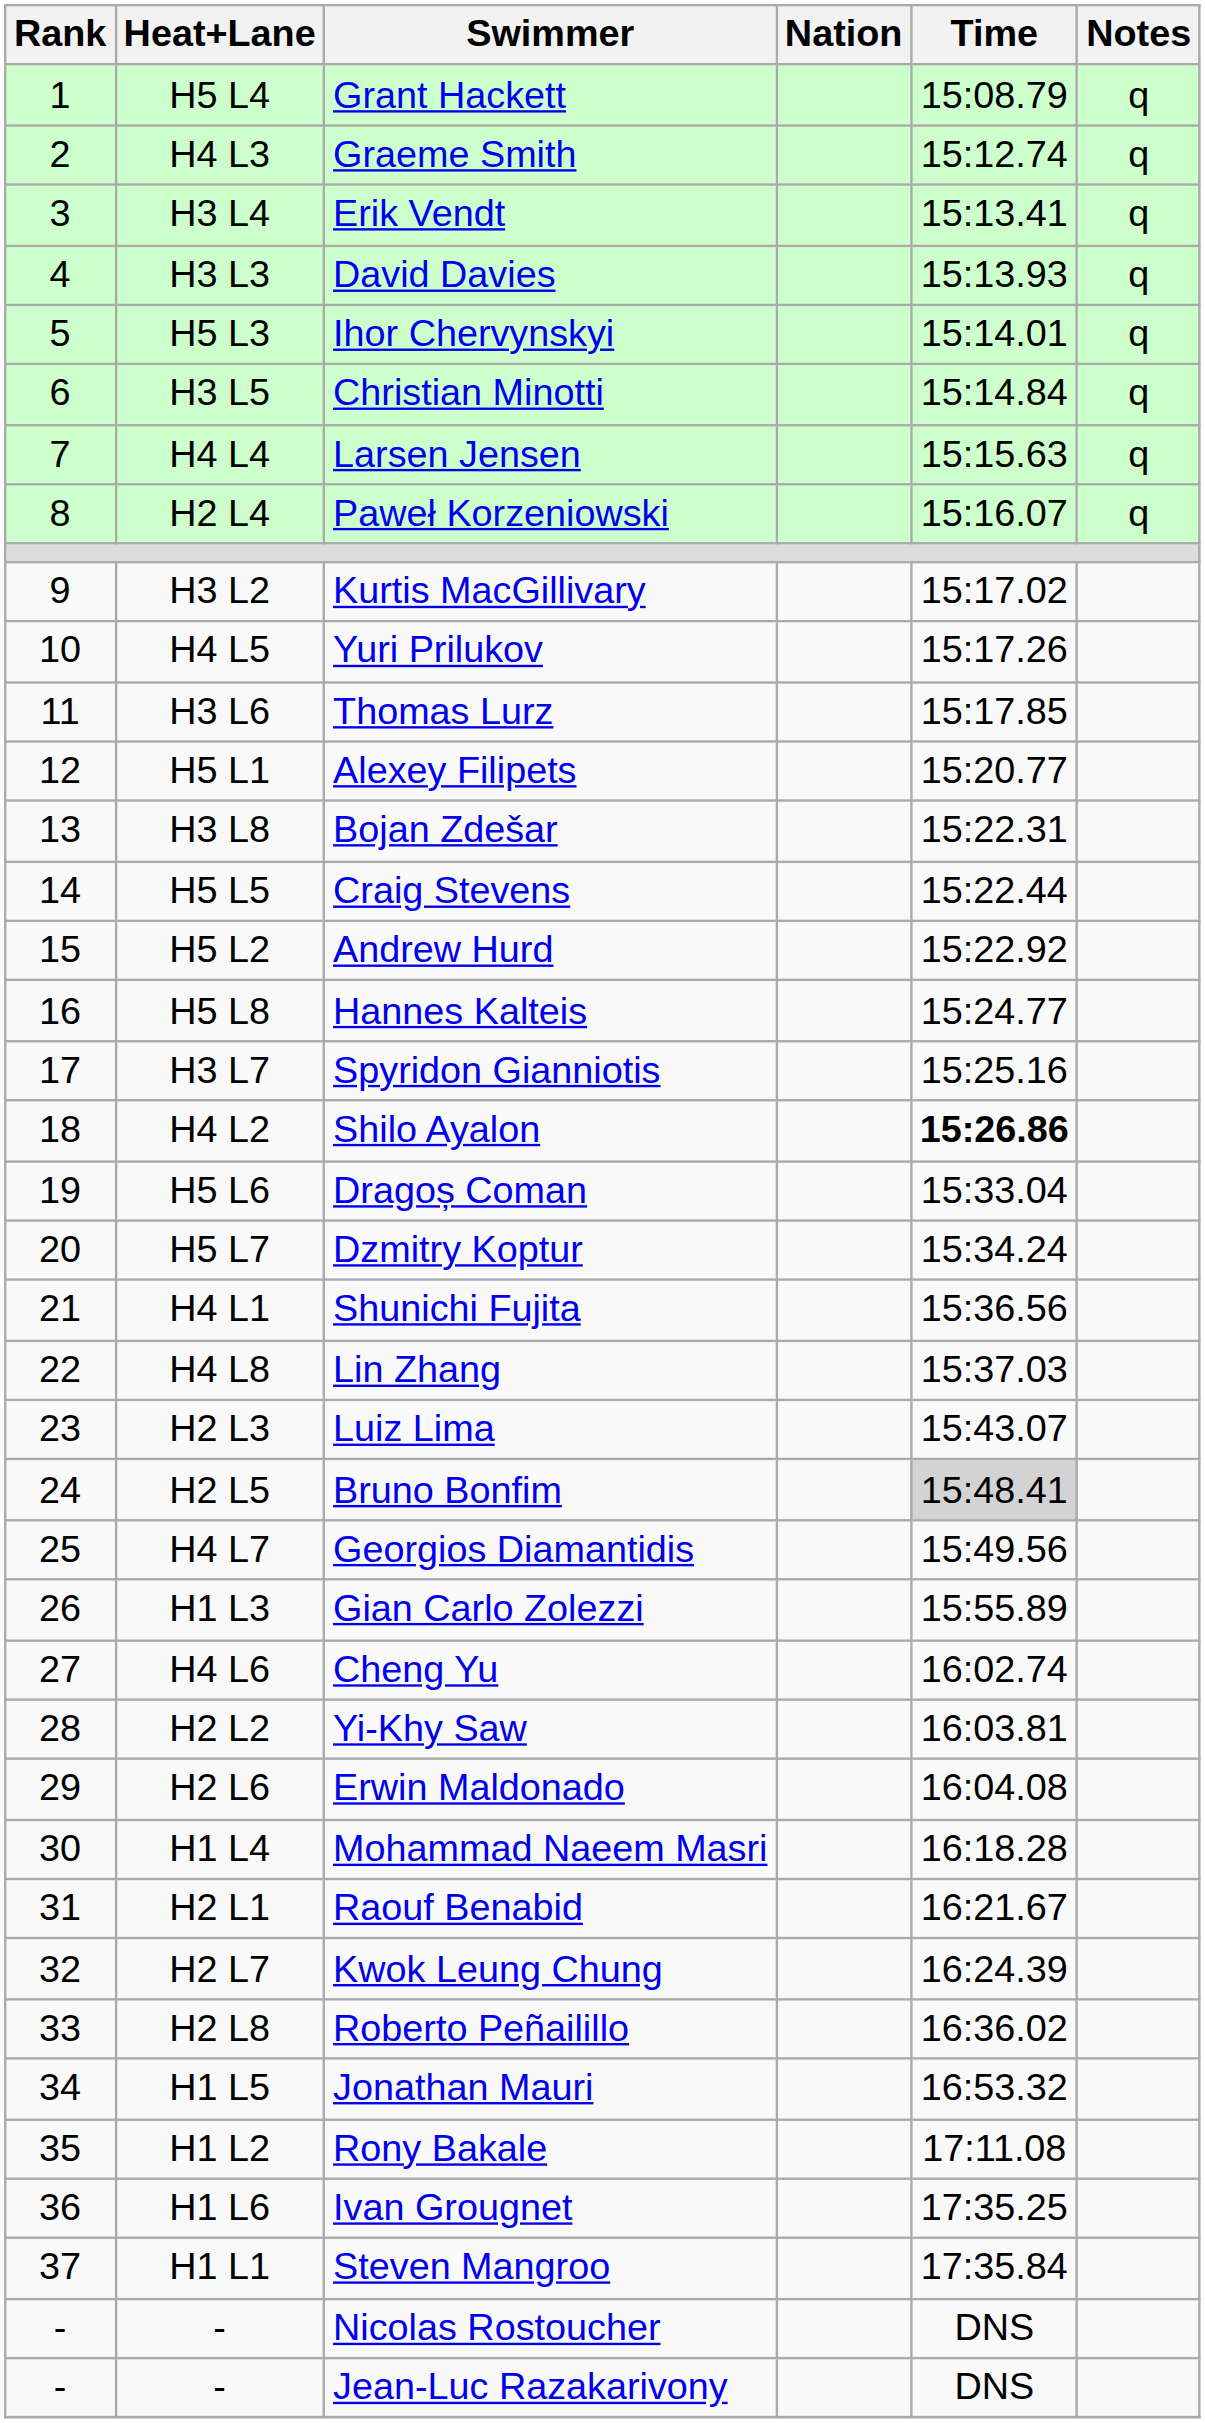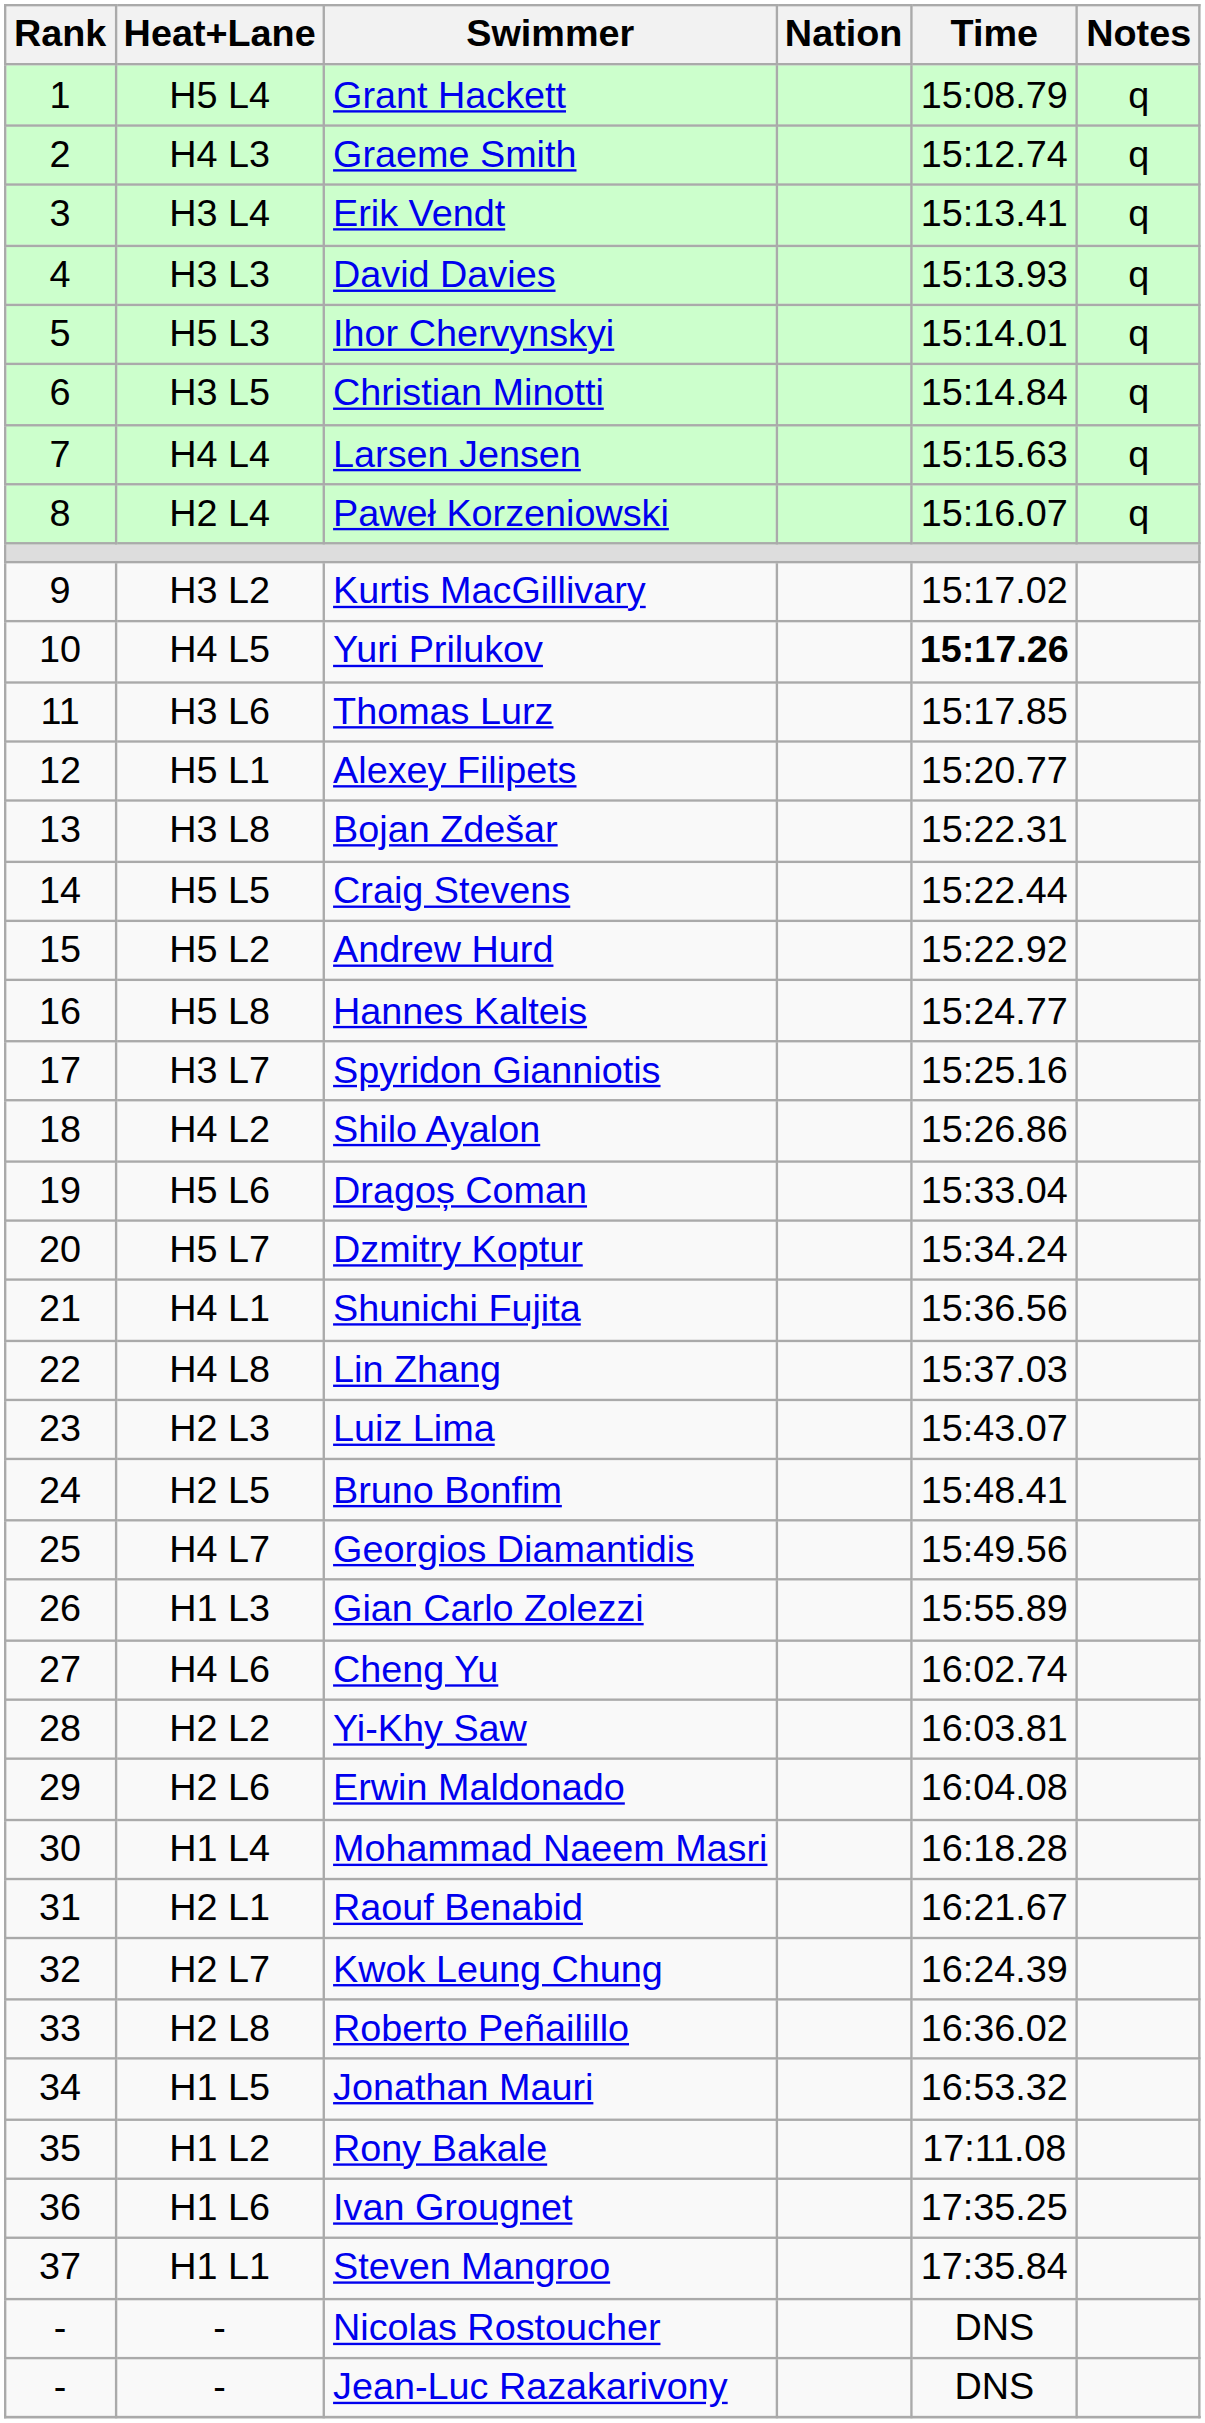Yuri Prilukov | Time: normal -> bold
Shilo Ayalon | Time: bold -> normal
Bruno Bonfim | Time: lightgrey background -> no background
